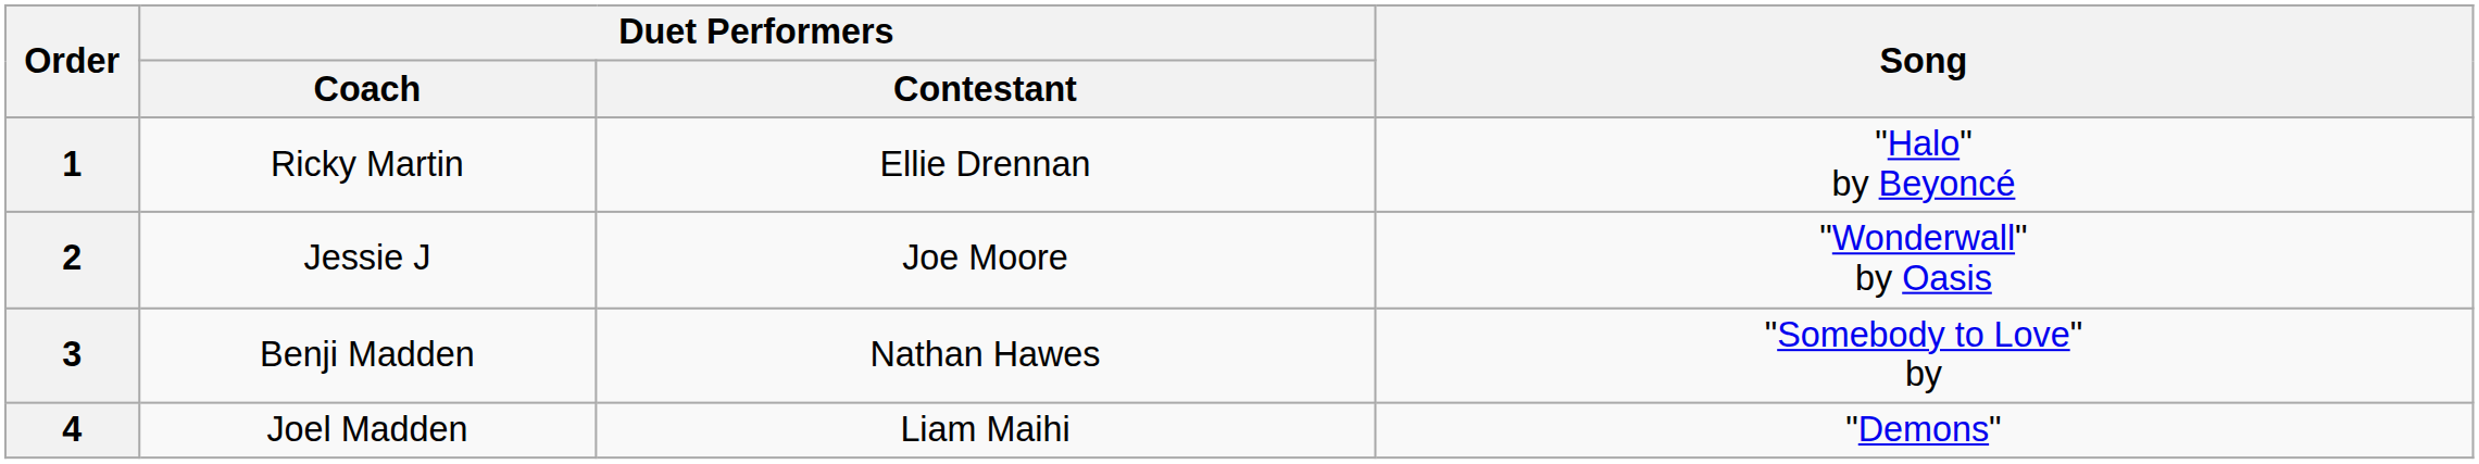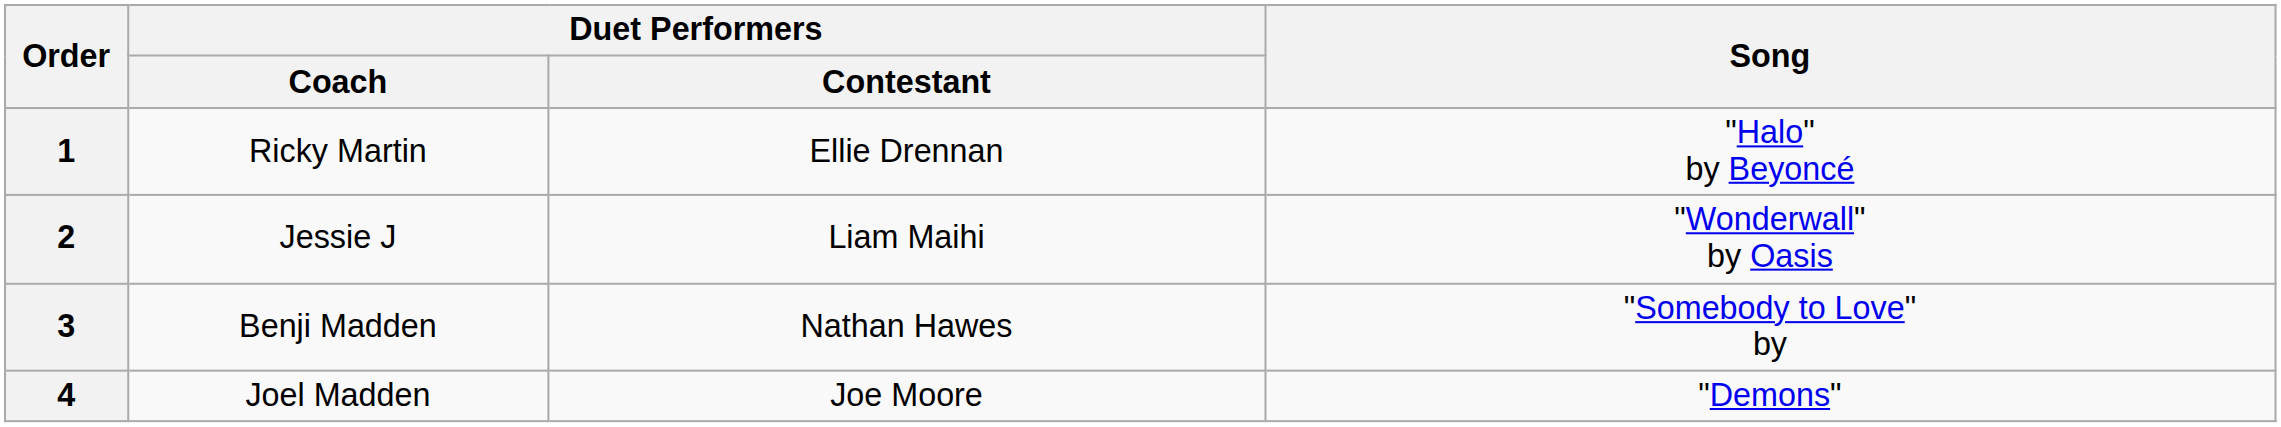2 | Duet Performers / Contestant: Joe Moore -> Liam Maihi
4 | Duet Performers / Contestant: Liam Maihi -> Joe Moore
